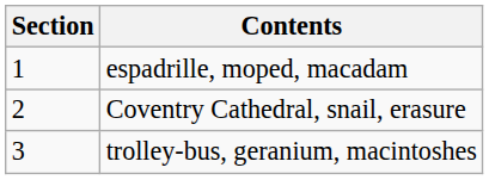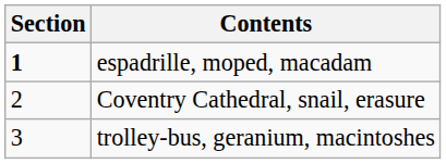espadrille, moped, macadam | Section: normal -> bold
